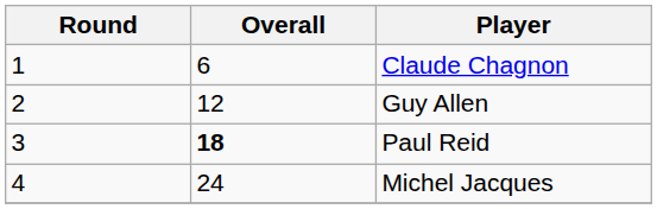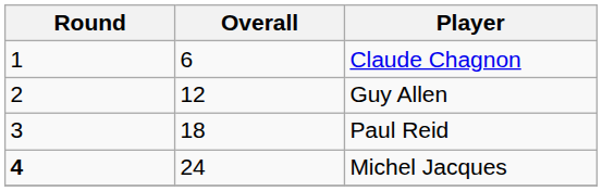Paul Reid | Overall: bold -> normal
Michel Jacques | Round: normal -> bold
